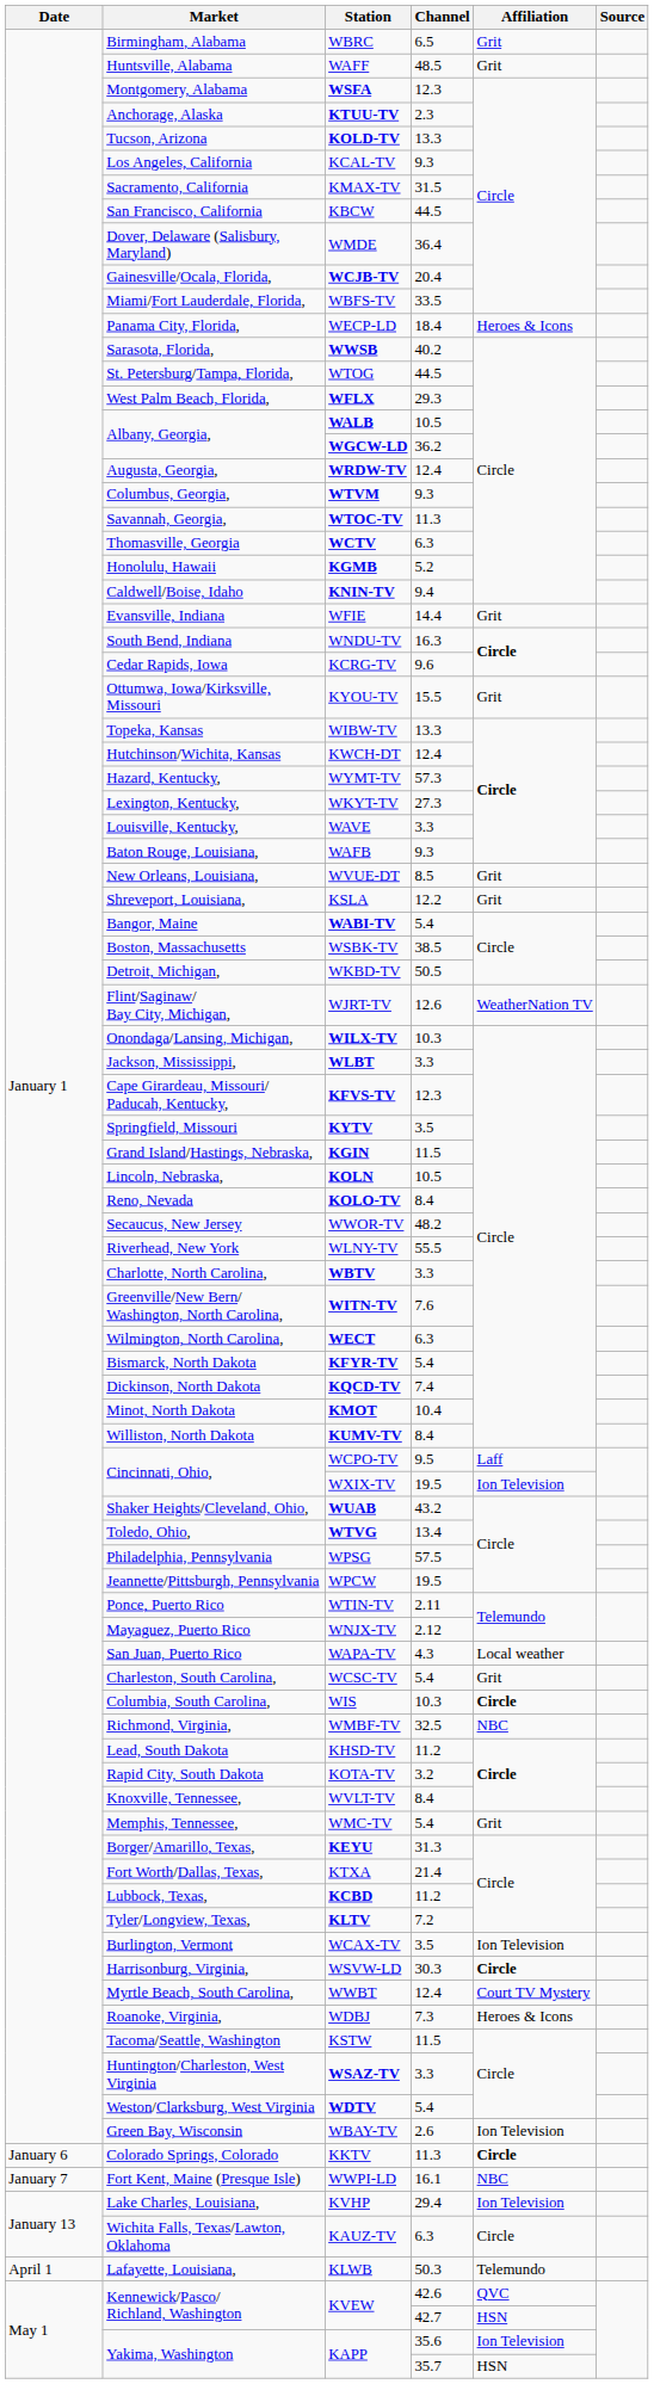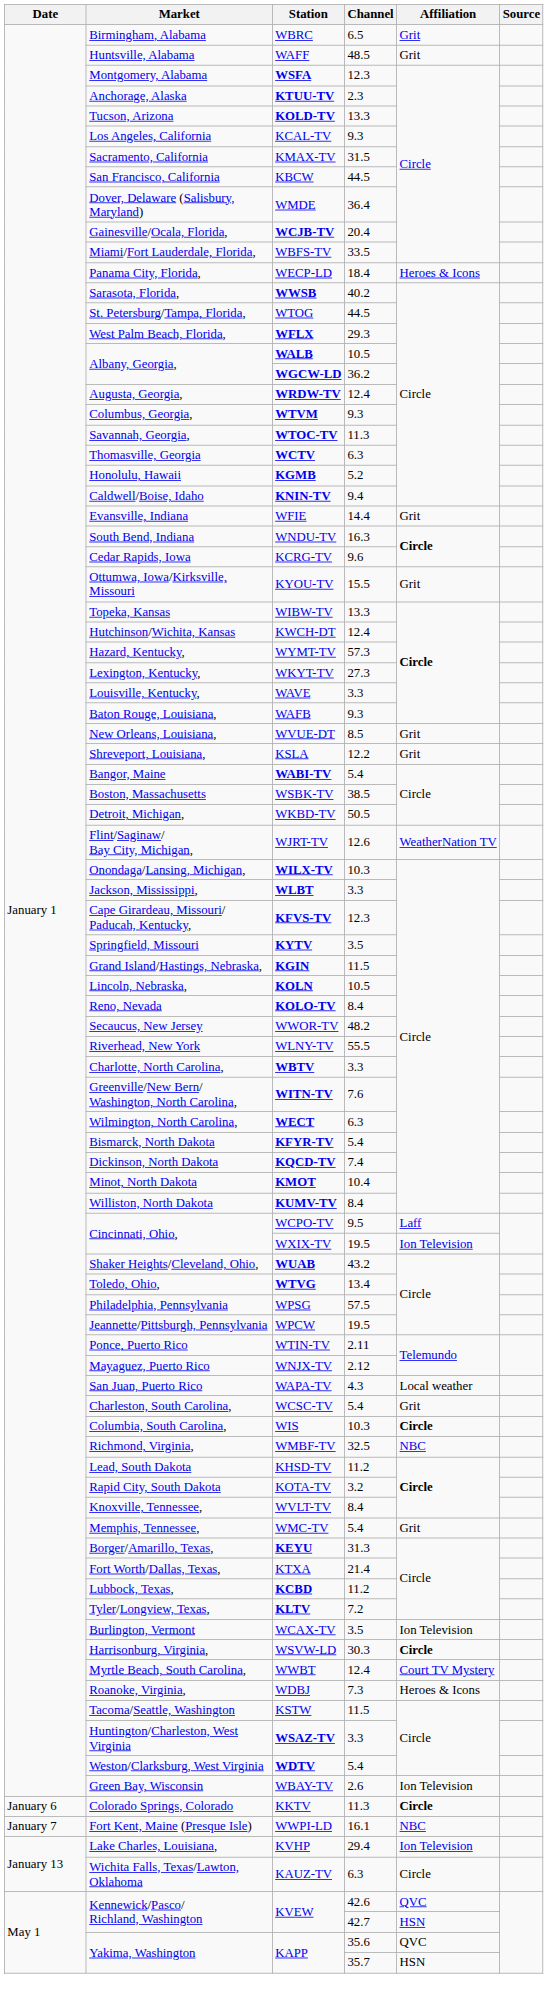- row: April 1 | Lafayette, Louisiana, | KLWB | 50.3 | Telemundo
KAPP / 35.6 | Affiliation: Ion Television -> QVC
